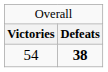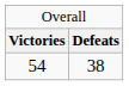54 | column 2: bold -> normal
